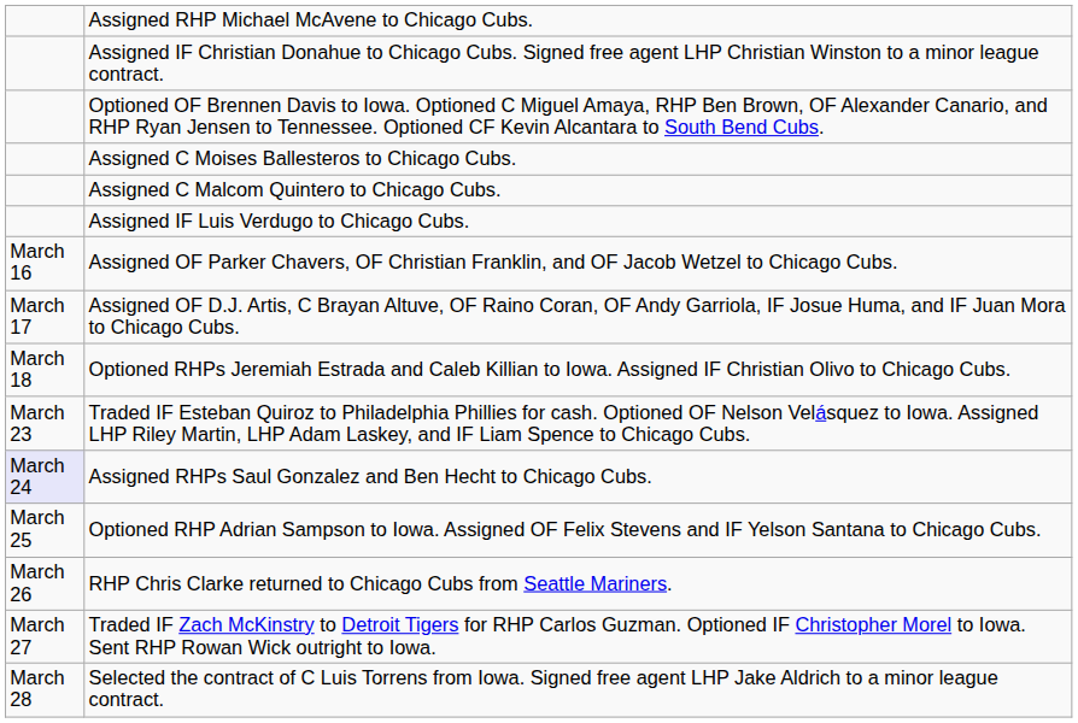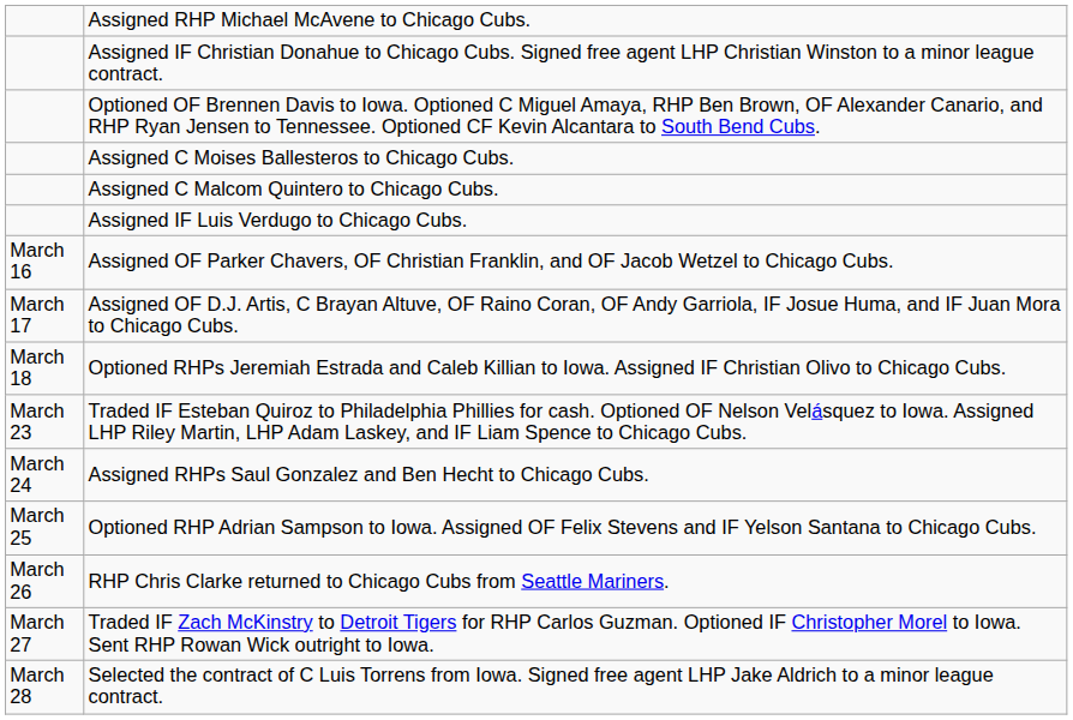Assigned RHPs Saul Gonzalez and Ben Hecht to Chicago Cubs. | column 1: lavender background -> no background
